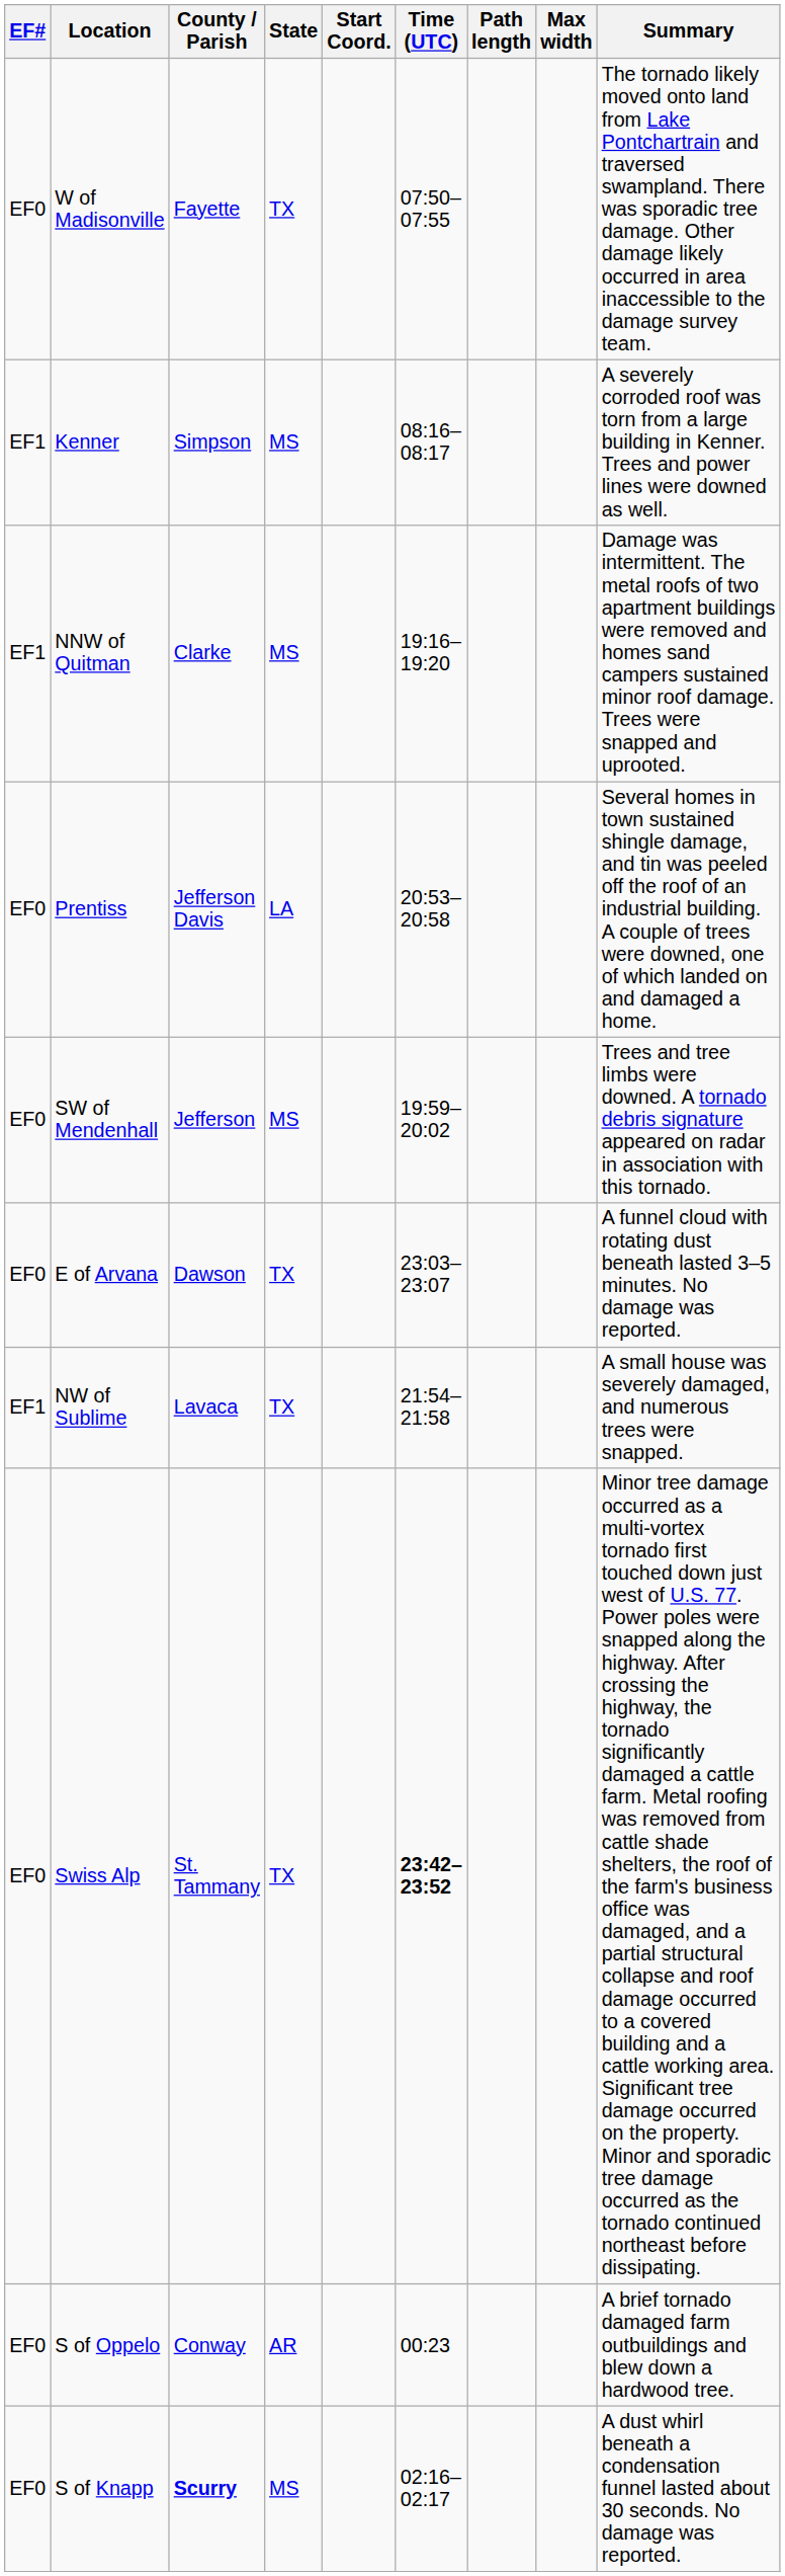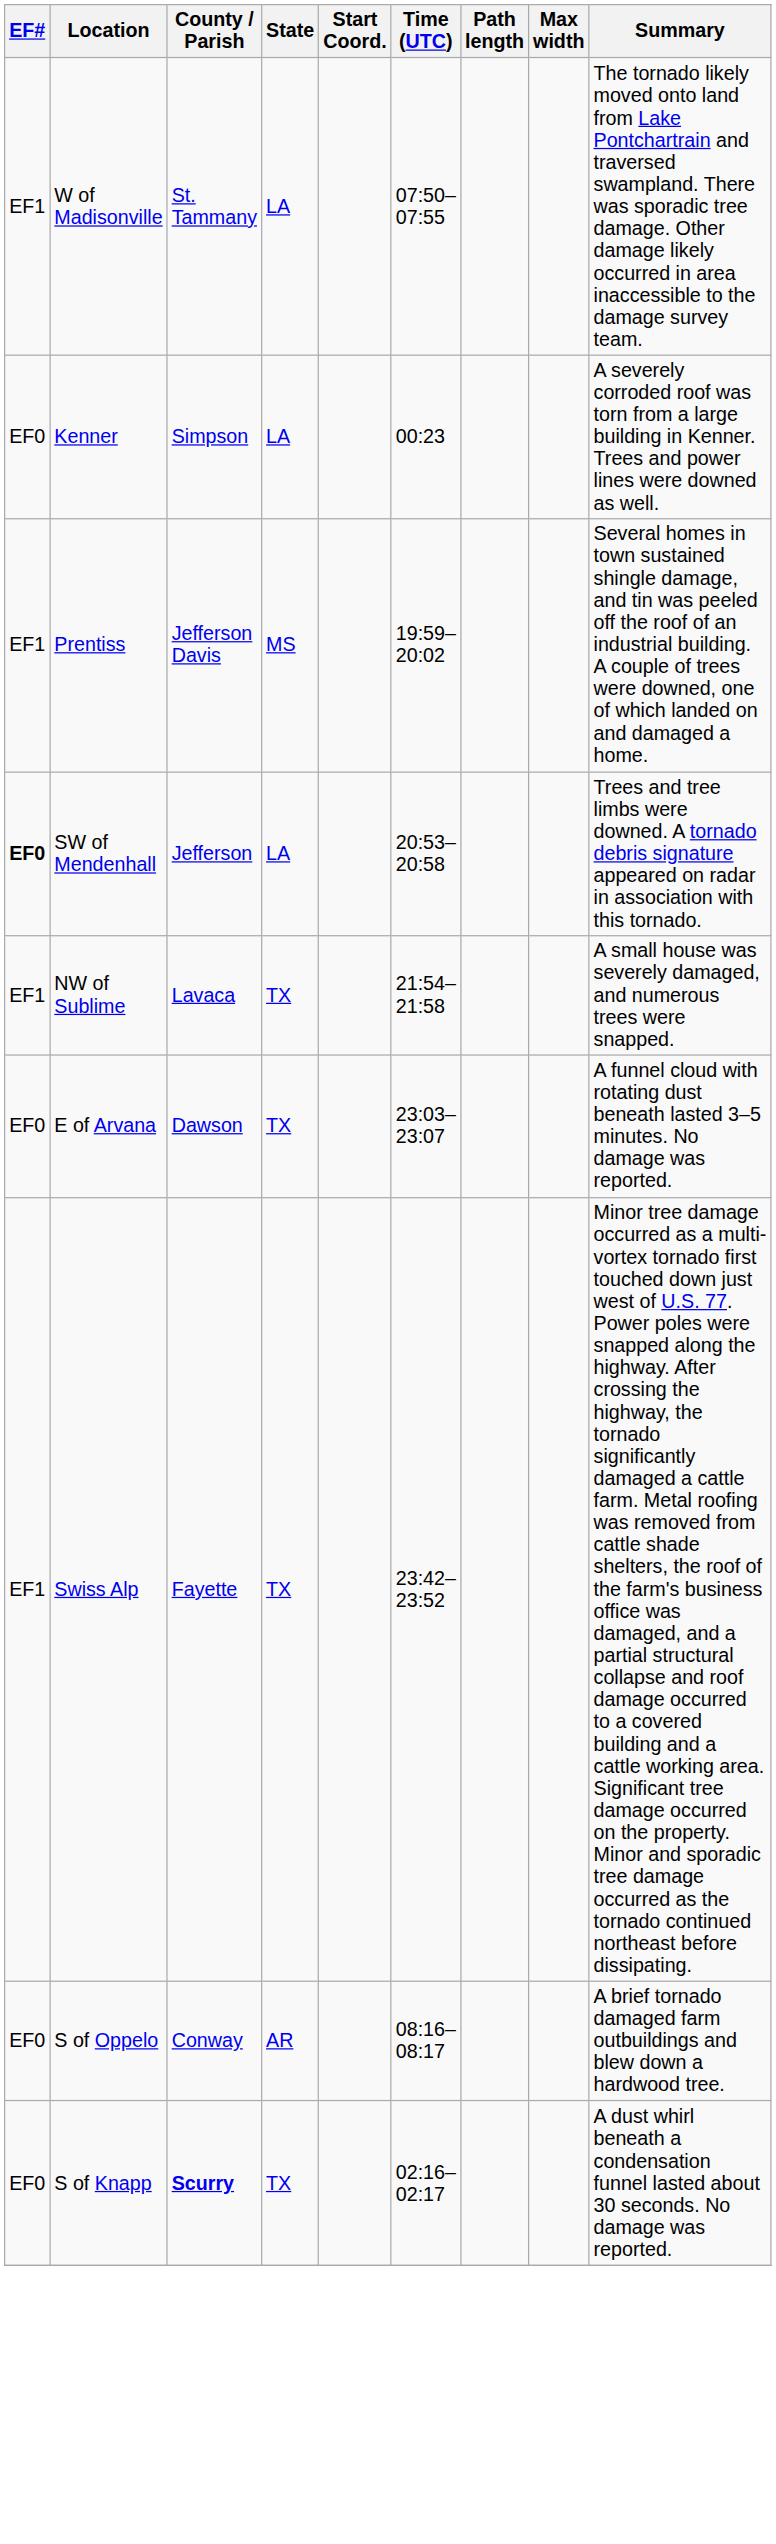W of Madisonville | EF#: EF0 -> EF1
W of Madisonville | County / Parish: Fayette -> St. Tammany
W of Madisonville | State: TX -> LA
Kenner | EF#: EF1 -> EF0
Kenner | State: MS -> LA
Kenner | Time (UTC): 08:16–08:17 -> 00:23
- row: EF1 | NNW of Quitman | Clarke | MS | 19:16–19:20 | Damage was intermittent. The metal roofs of two apartment buildings were removed and homes sand campers sustained minor roof damage. Trees were snapped and uprooted.
Prentiss | EF#: EF0 -> EF1
Prentiss | State: LA -> MS
Prentiss | Time (UTC): 20:53–20:58 -> 19:59–20:02
SW of Mendenhall | EF#: normal -> bold
SW of Mendenhall | State: MS -> LA
SW of Mendenhall | Time (UTC): 19:59–20:02 -> 20:53–20:58
rows swapped: NW of Sublime <-> E of Arvana
Swiss Alp | EF#: EF0 -> EF1
Swiss Alp | County / Parish: St. Tammany -> Fayette
Swiss Alp | Time (UTC): bold -> normal
S of Oppelo | Time (UTC): 00:23 -> 08:16–08:17
S of Knapp | State: MS -> TX
